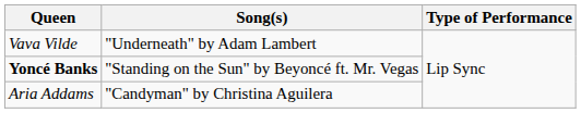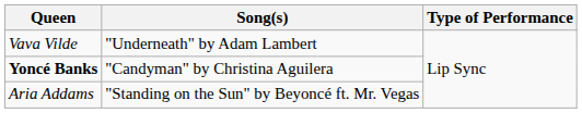Yoncé Banks | Song(s): "Standing on the Sun" by Beyoncé ft. Mr. Vegas -> "Candyman" by Christina Aguilera
Aria Addams | Song(s): "Candyman" by Christina Aguilera -> "Standing on the Sun" by Beyoncé ft. Mr. Vegas
